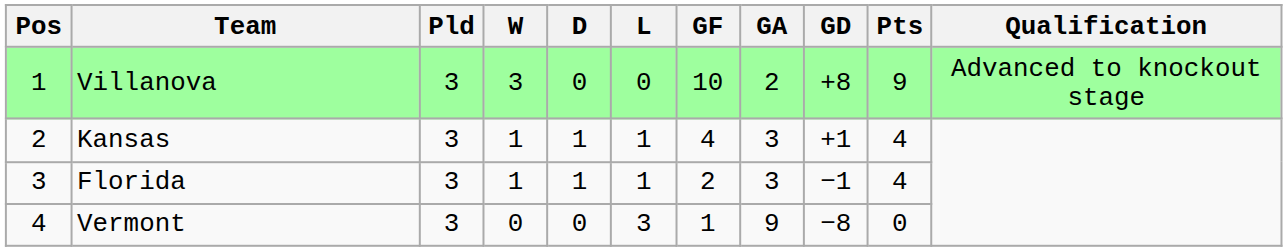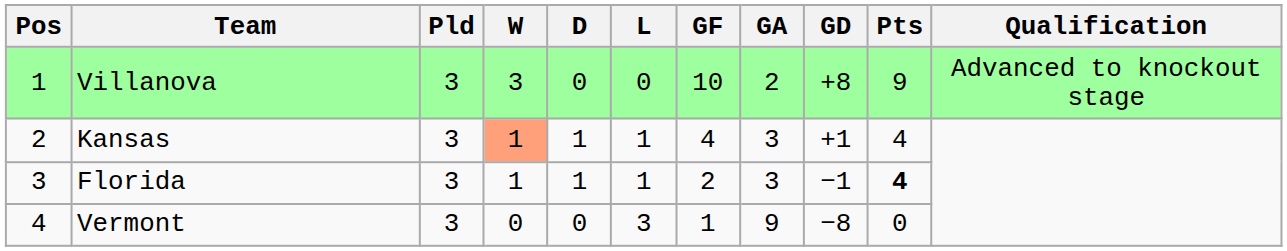Kansas | W: no background -> lightsalmon background
Florida | Pts: normal -> bold
